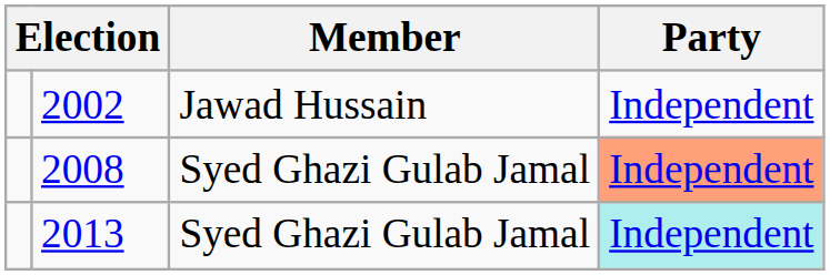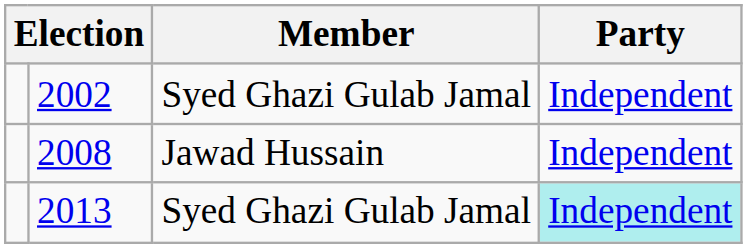2002 | Member: Jawad Hussain -> Syed Ghazi Gulab Jamal
2008 | Member: Syed Ghazi Gulab Jamal -> Jawad Hussain
2008 | Party: lightsalmon background -> no background
